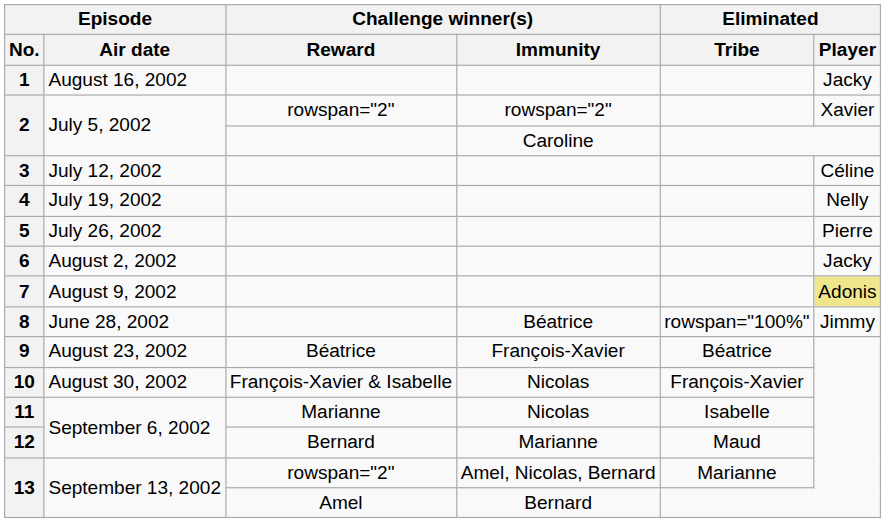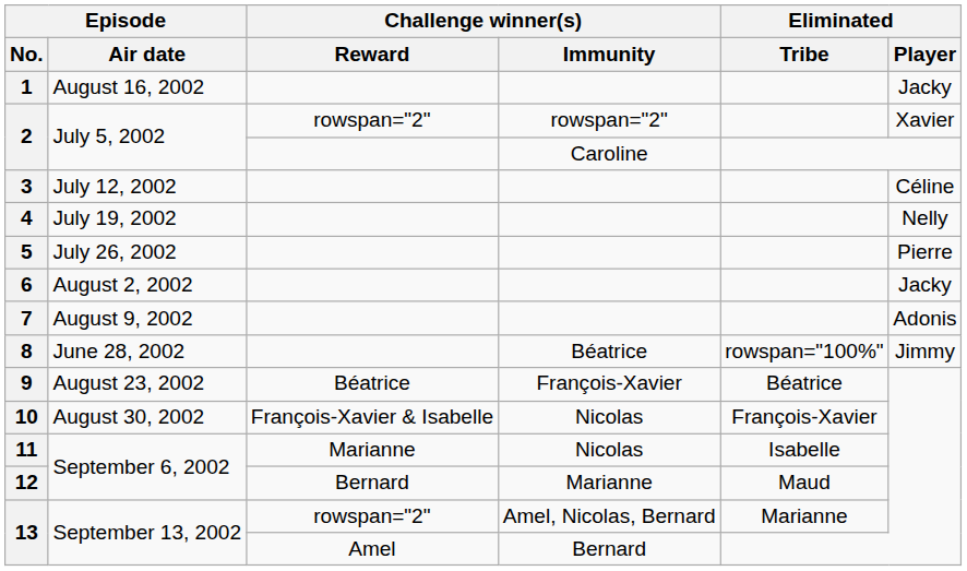7 | Eliminated / Player: khaki background -> no background
